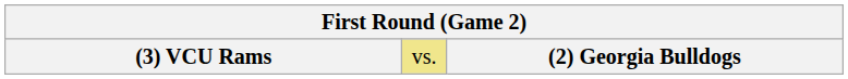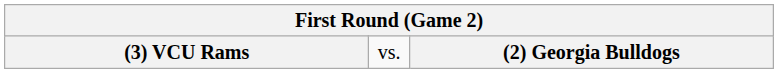(3) VCU Rams | column 2: khaki background -> no background
